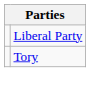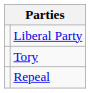+ row: Repeal
